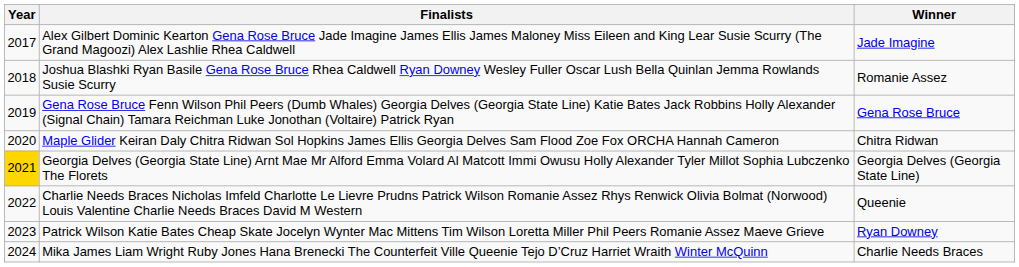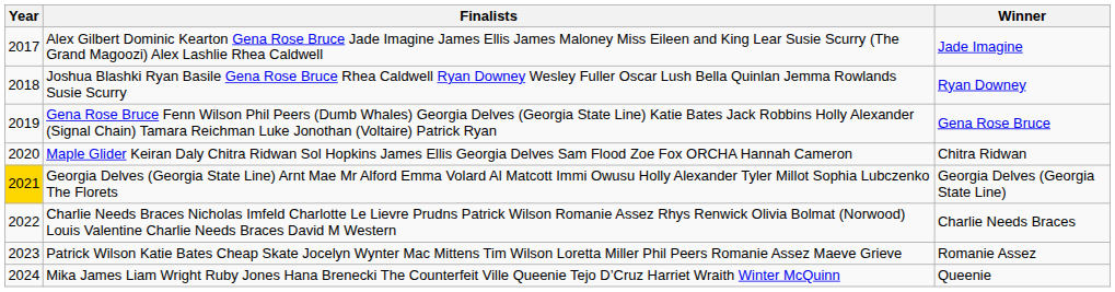row 3 | Winner: Romanie Assez -> Ryan Downey
row 7 | Winner: Queenie -> Charlie Needs Braces
row 8 | Winner: Ryan Downey -> Romanie Assez
row 9 | Winner: Charlie Needs Braces -> Queenie
